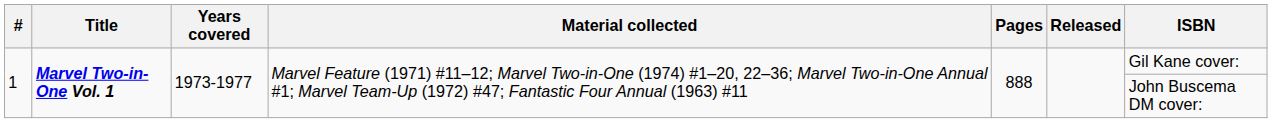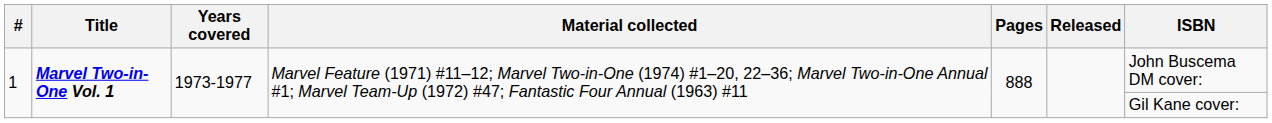row 2 | ISBN: Gil Kane cover: -> John Buscema DM cover:
row 3 | ISBN: John Buscema DM cover: -> Gil Kane cover:
